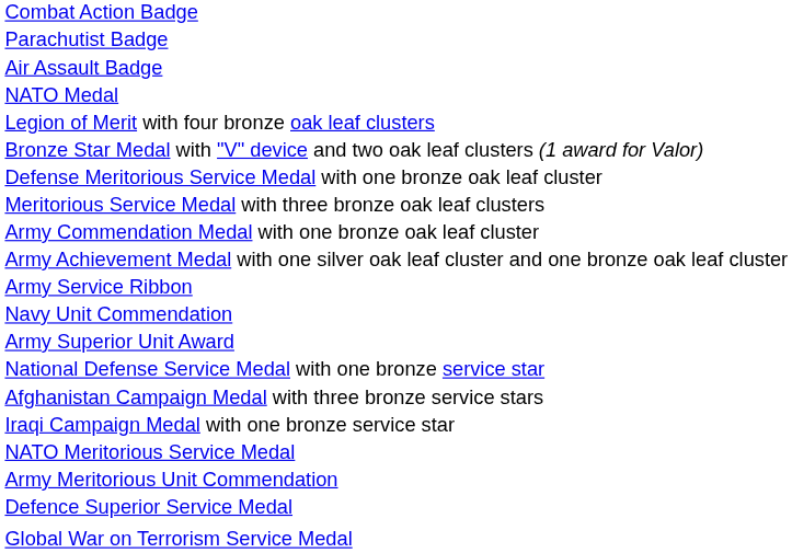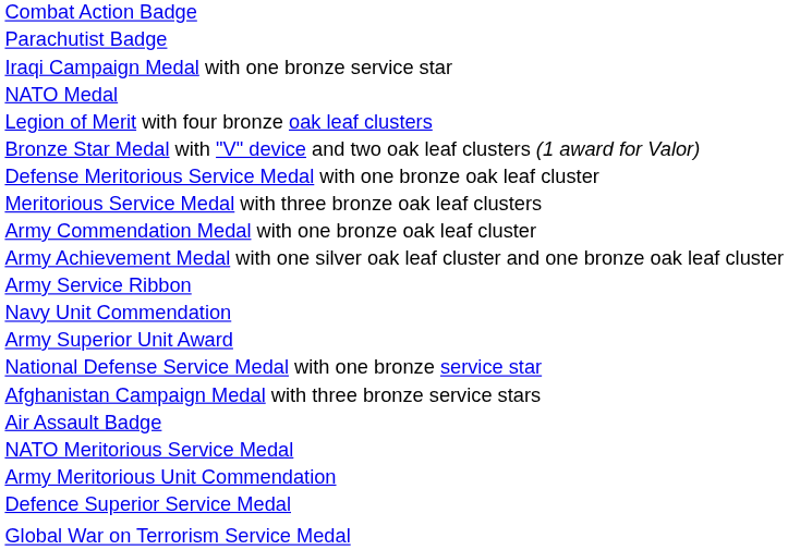row 3 | column 1: Air Assault Badge -> Iraqi Campaign Medal with one bronze service star
row 16 | column 1: Iraqi Campaign Medal with one bronze service star -> Air Assault Badge
